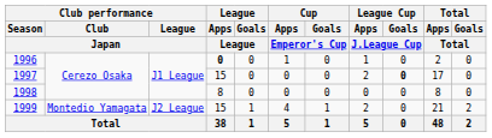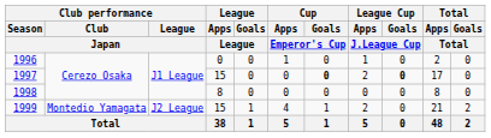1996 | League / Apps / League: bold -> normal
1997 | Cup / Goals / Emperor's Cup: normal -> bold
